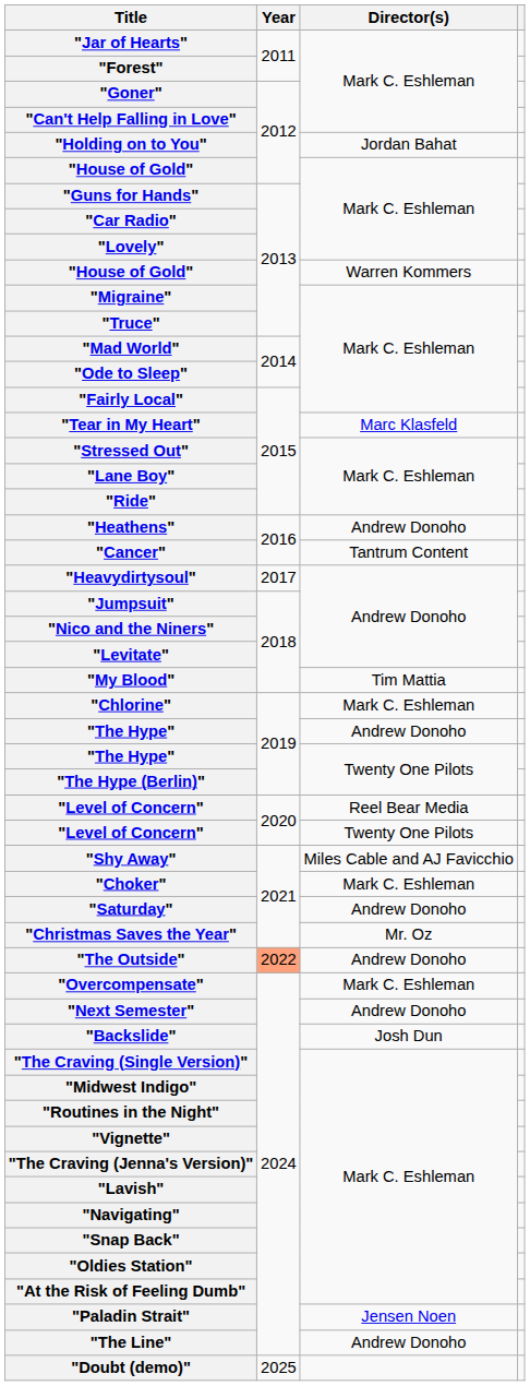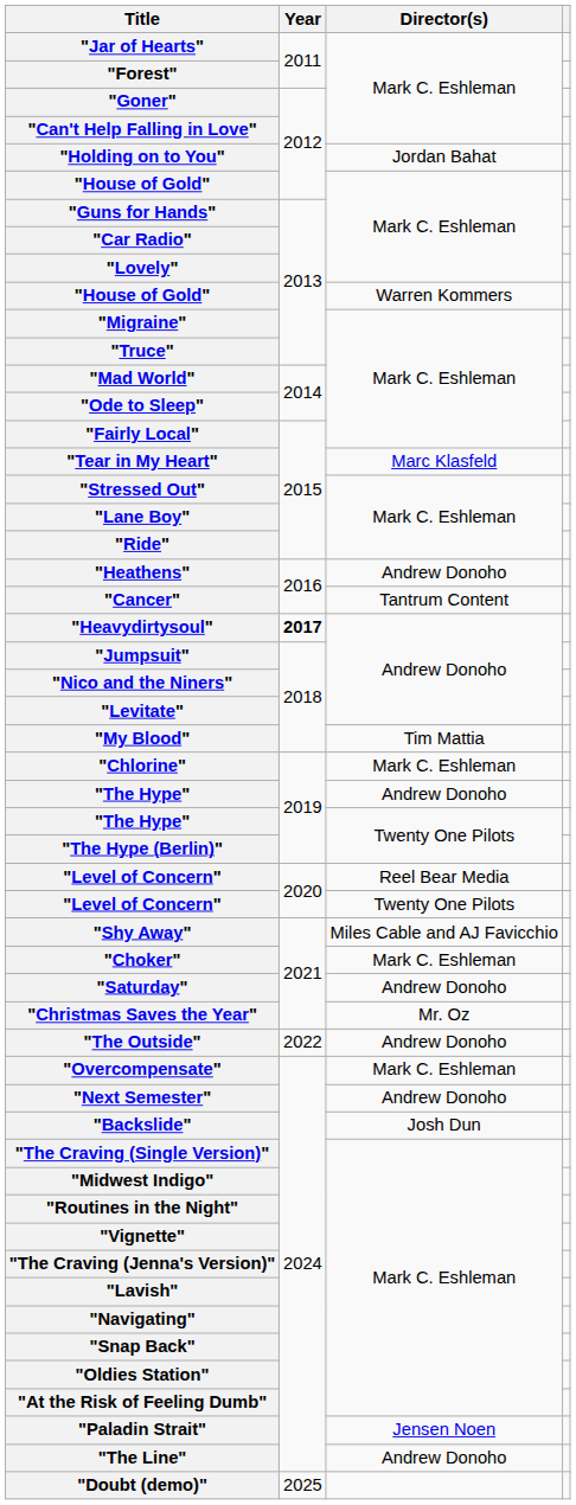"Heavydirtysoul" | Year: normal -> bold
"The Outside" | Year: lightsalmon background -> no background
